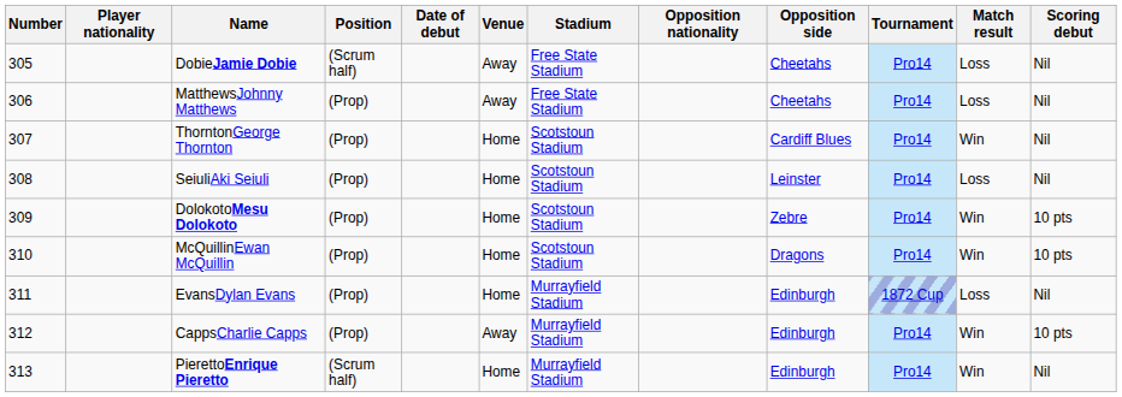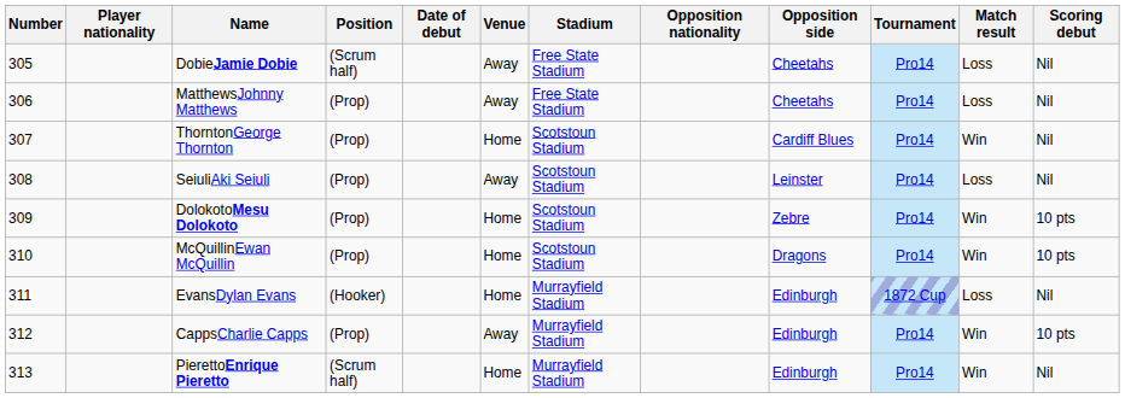SeiuliAki Seiuli | Venue: Home -> Away
EvansDylan Evans | Position: (Prop) -> (Hooker)
